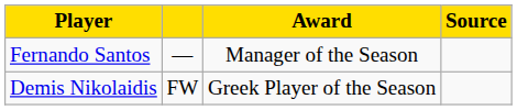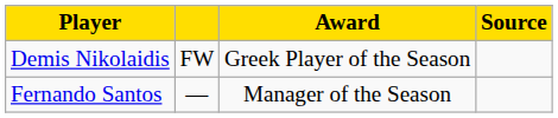rows swapped: Demis Nikolaidis <-> Fernando Santos
